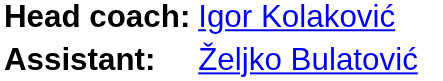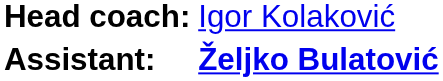Assistant: | column 2: normal -> bold
